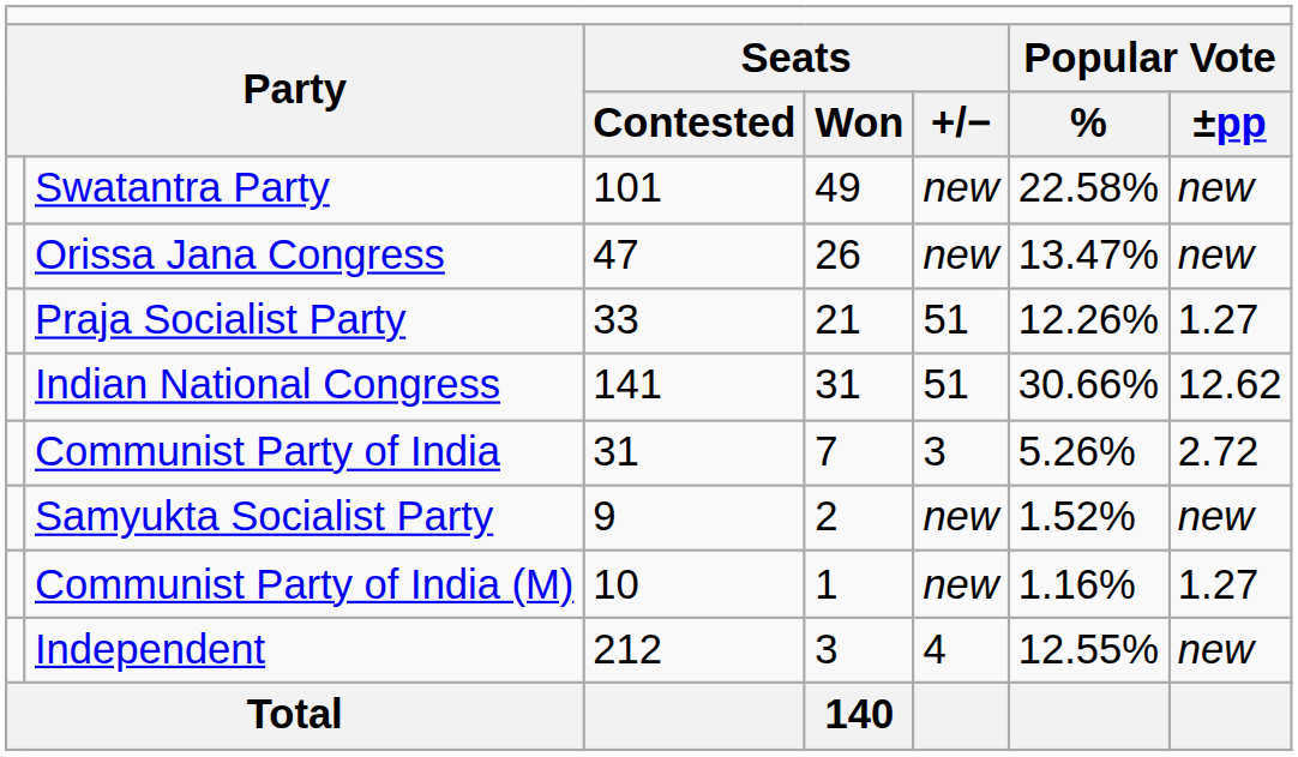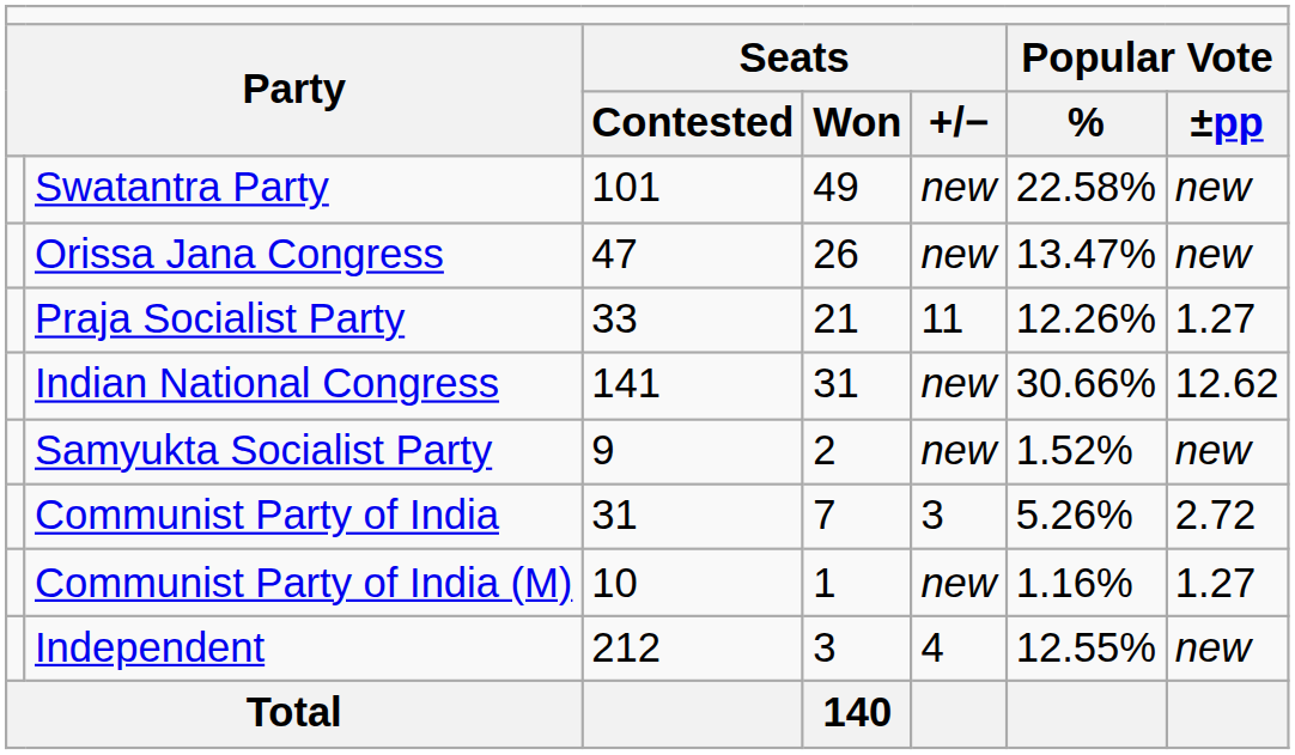Praja Socialist Party | column 5: 51 -> 11
Indian National Congress | column 5: 51 -> new
rows swapped: Communist Party of India <-> Samyukta Socialist Party
